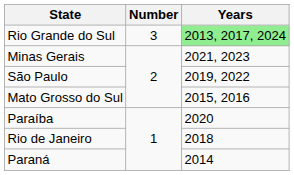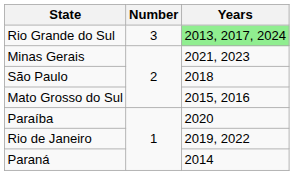São Paulo | Years: 2019, 2022 -> 2018
Rio de Janeiro | Years: 2018 -> 2019, 2022
